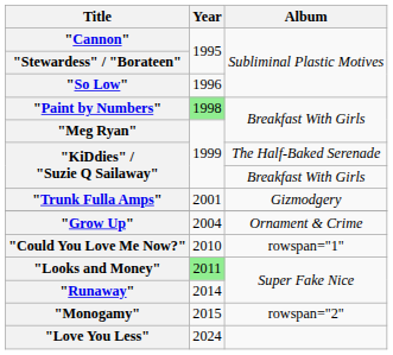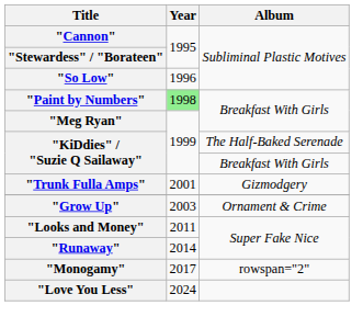"Grow Up" | Year: 2004 -> 2003
- row: "Could You Love Me Now?" | 2010 | rowspan="1"
"Looks and Money" | Year: lightgreen background -> no background
"Monogamy" | Year: 2015 -> 2017
